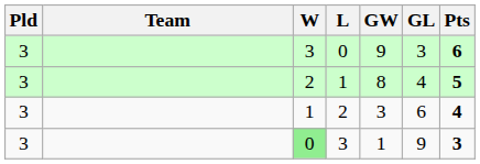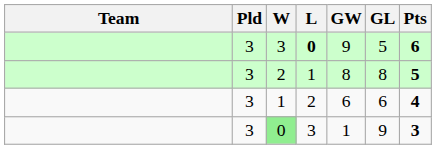columns swapped: Team <-> Pld
row 2 | L: normal -> bold
row 2 | GL: 3 -> 5
row 3 | GL: 4 -> 8
row 4 | GW: 3 -> 6
